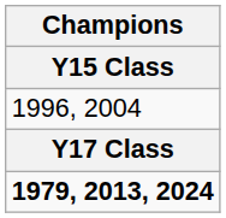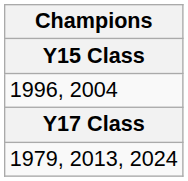1979, 2013, 2024 | Champions / Y15 Class: bold -> normal
